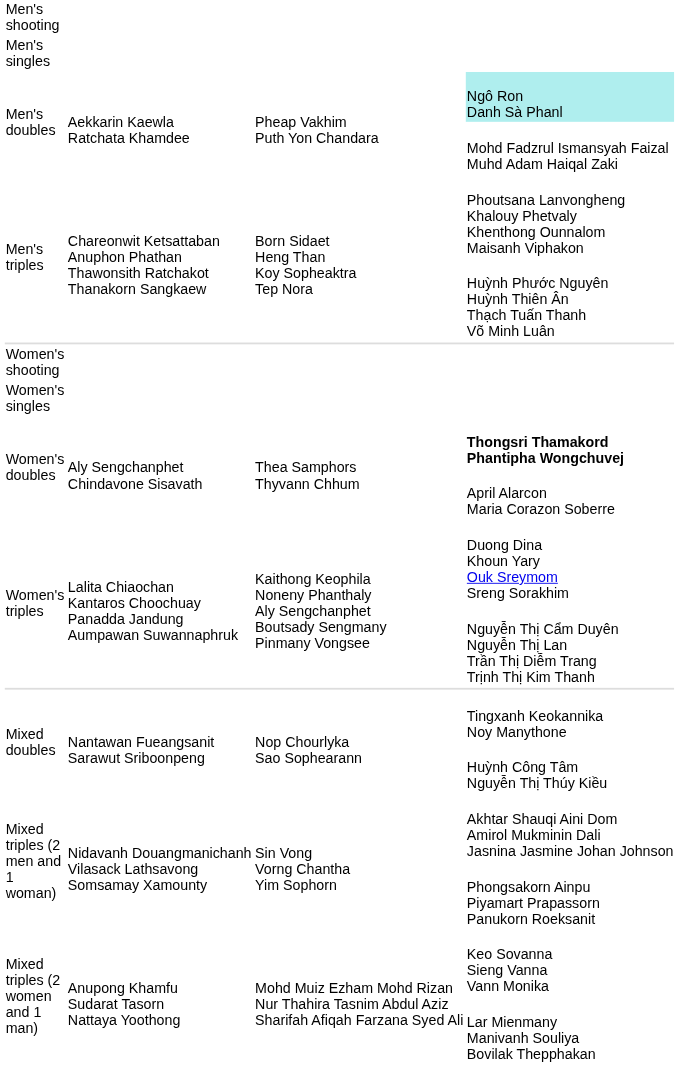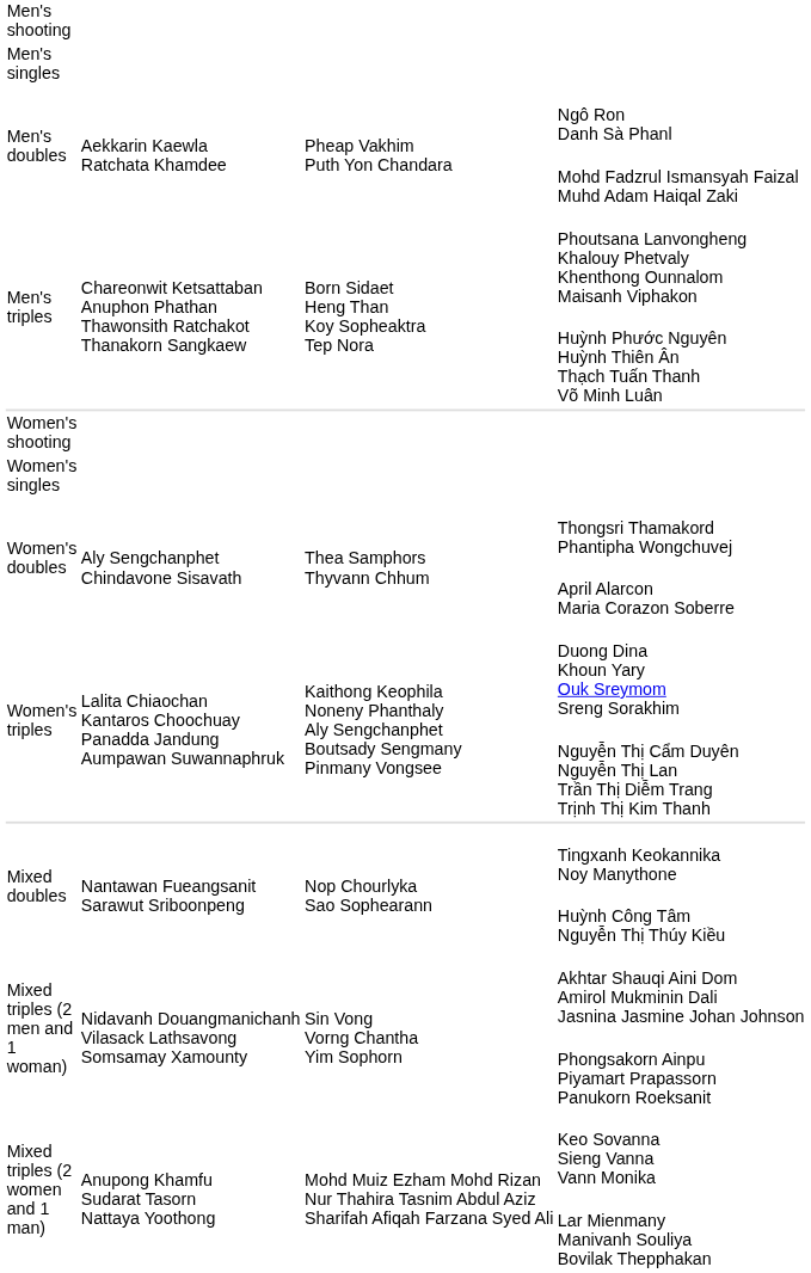Ngô Ron Danh Sà Phanl | column 4: paleturquoise background -> no background
Thongsri Thamakord Phantipha Wongchuvej | column 4: bold -> normal
